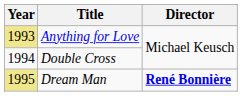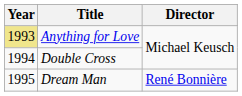Dream Man | Year: khaki background -> no background
Dream Man | Director: bold -> normal
